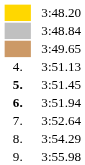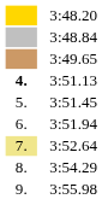3:51.13 | column 1: normal -> bold
3:51.45 | column 1: bold -> normal
3:51.94 | column 1: bold -> normal
3:52.64 | column 1: no background -> khaki background
